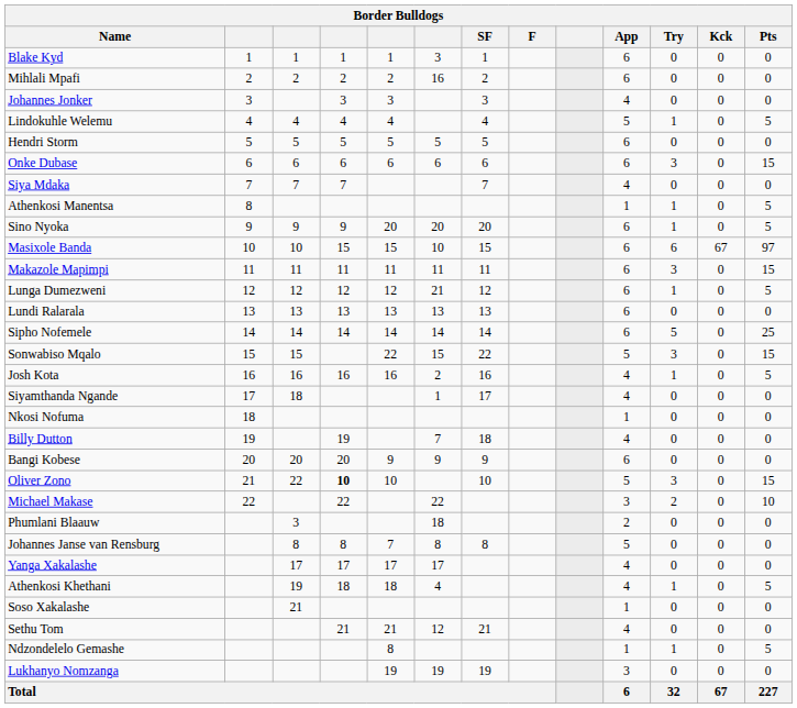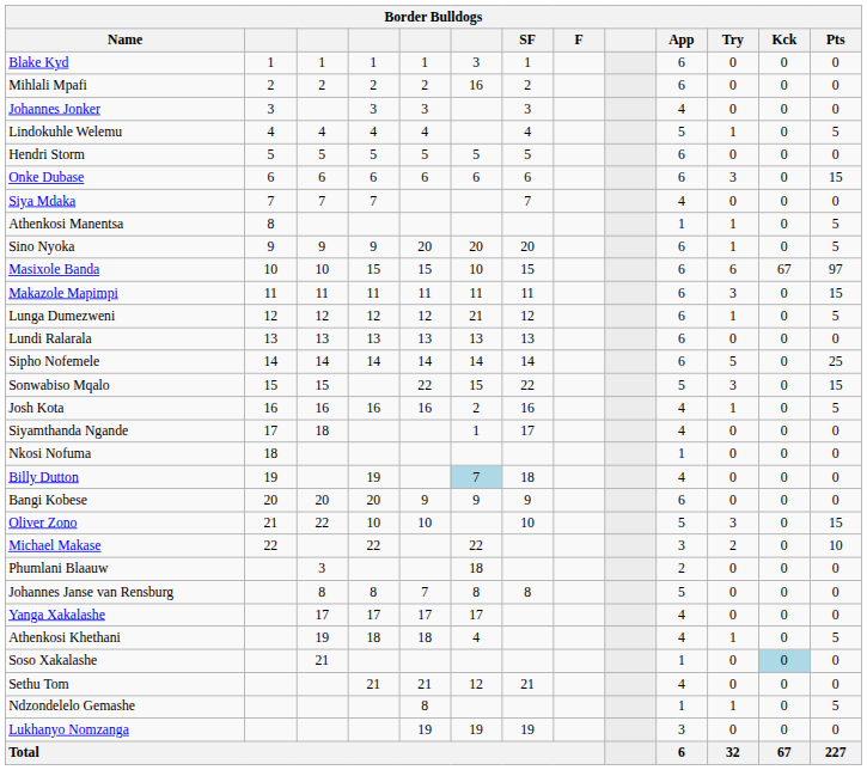Billy Dutton | column 6: no background -> lightblue background
Oliver Zono | column 4: bold -> normal
Soso Xakalashe | Kck: no background -> lightblue background
